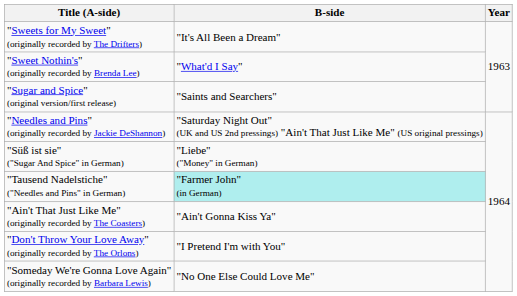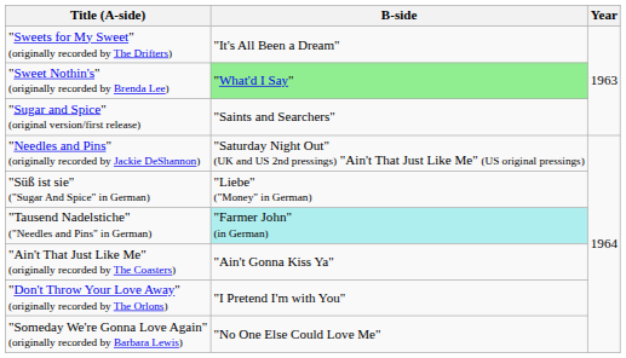"Sweet Nothin's" (originally recorded by Brenda Lee) | B-side: no background -> lightgreen background
